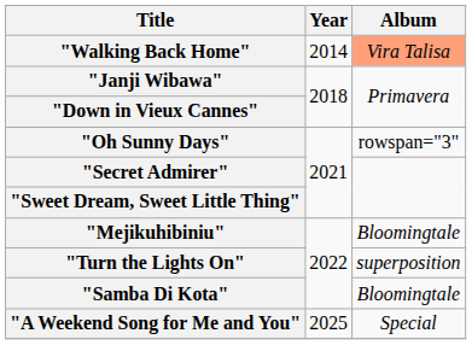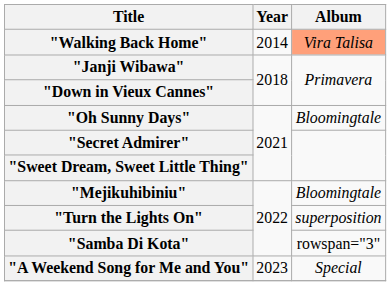"Oh Sunny Days" | Album: rowspan="3" -> Bloomingtale
"Samba Di Kota" | Album: Bloomingtale -> rowspan="3"
"A Weekend Song for Me and You" | Year: 2025 -> 2023
